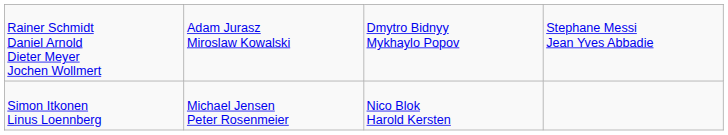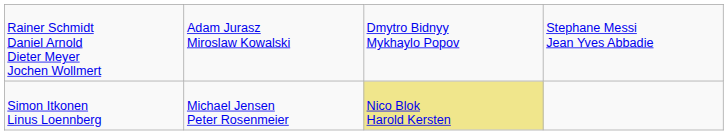Simon Itkonen Linus Loennberg | column 3: no background -> khaki background
